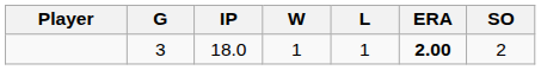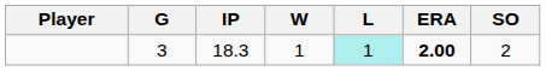row 2 | IP: 18.0 -> 18.3
row 2 | L: no background -> paleturquoise background
